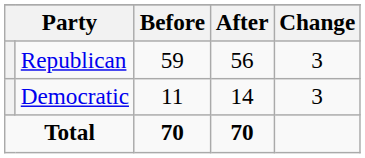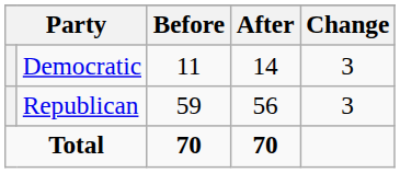rows swapped: Republican <-> Democratic
